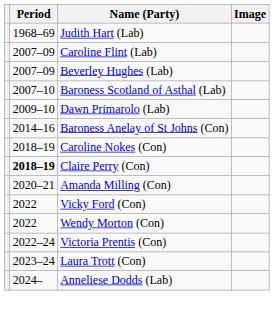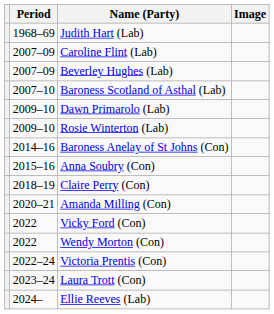+ row: 2009–10 | Rosie Winterton (Lab)
+ row: 2015–16 | Anna Soubry (Con)
- row: 2018–19 | Caroline Nokes (Con)
Claire Perry (Con) | Period: bold -> normal
- row: 2024– | Anneliese Dodds (Lab)
+ row: 2024– | Ellie Reeves (Lab)
